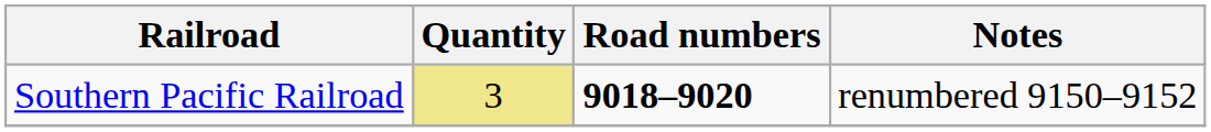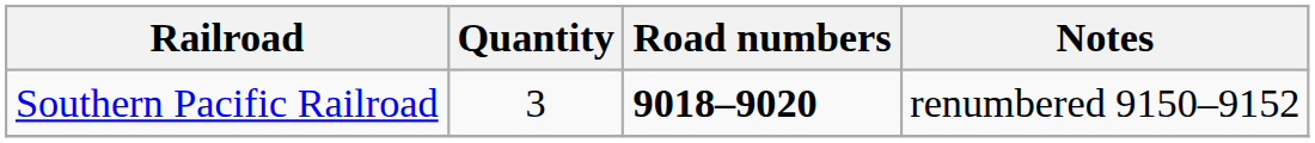Southern Pacific Railroad | Quantity: khaki background -> no background
